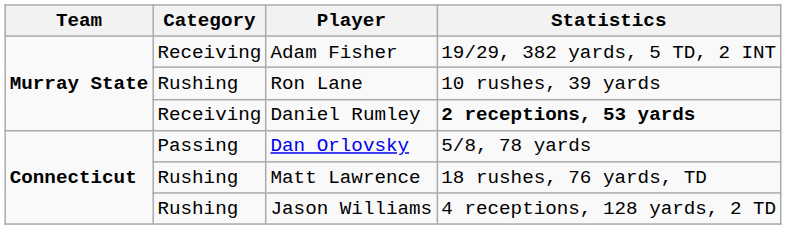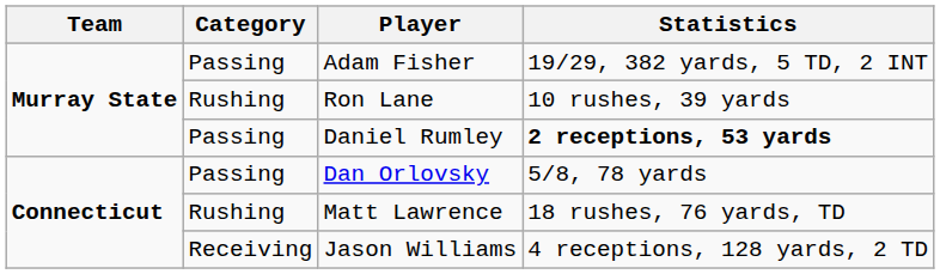Adam Fisher | Category: Receiving -> Passing
Daniel Rumley | Category: Receiving -> Passing
Jason Williams | Category: Rushing -> Receiving
